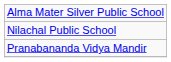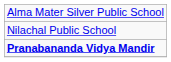row 3 | column 1: normal -> bold
